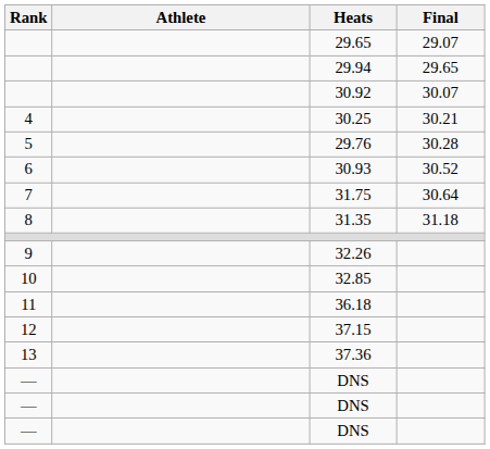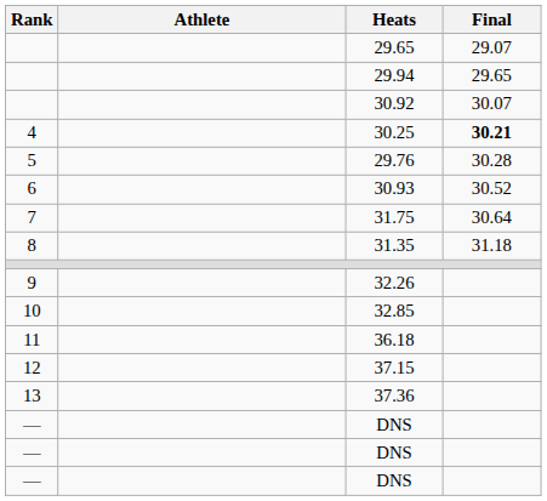30.25 | Final: normal -> bold
